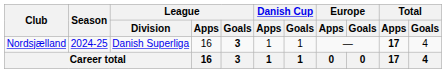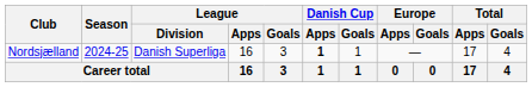Nordsjælland | League / Goals: bold -> normal
Nordsjælland | Danish Cup / Apps: normal -> bold
Nordsjælland | Total / Apps: bold -> normal
